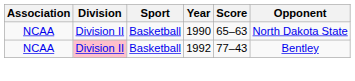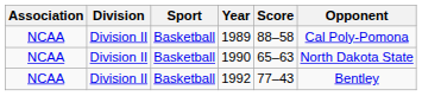+ row: NCAA | Division II | Basketball | 1989 | 88–58 | Cal Poly-Pomona
1992 | Division: pink background -> no background
